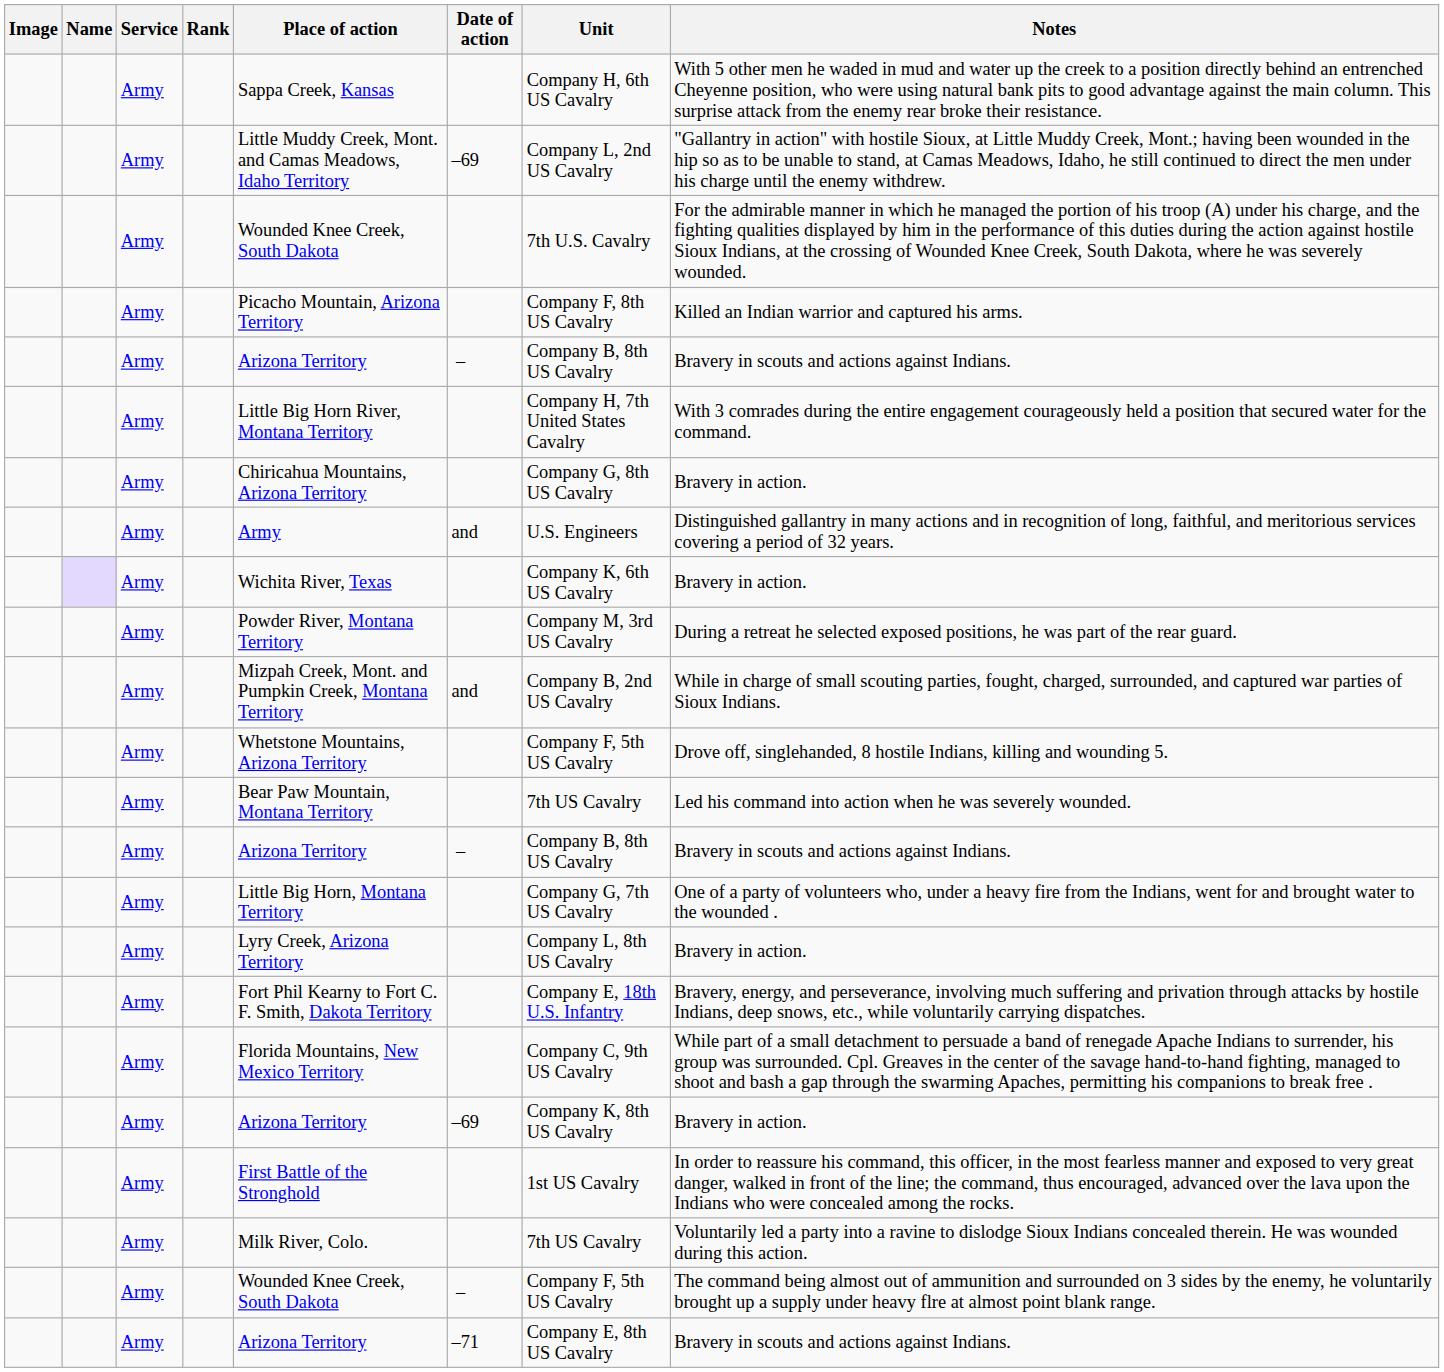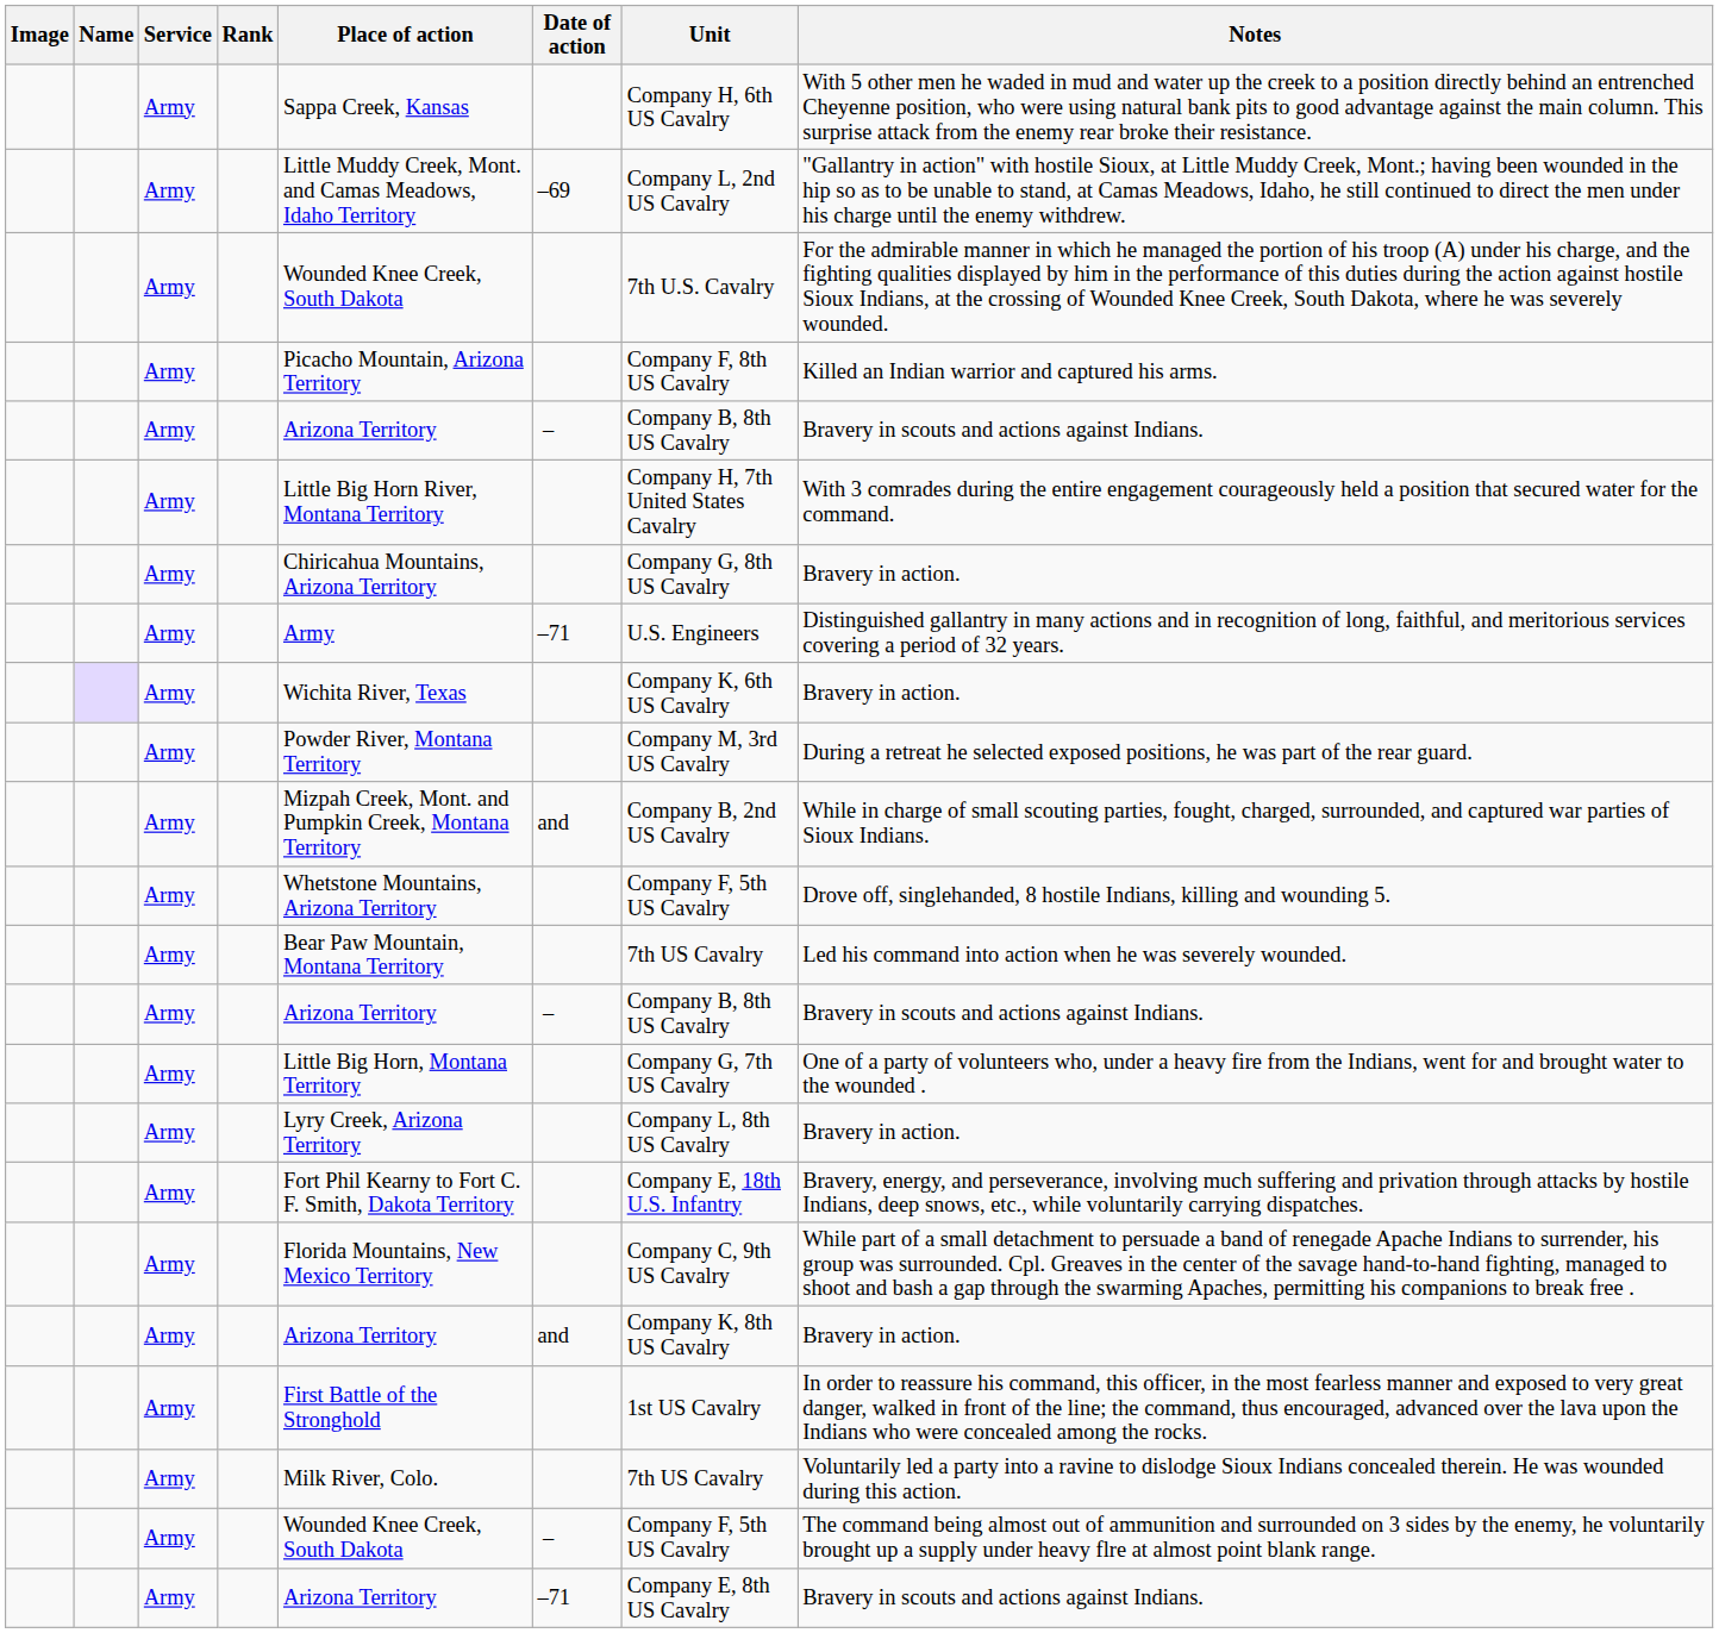row 9 | Date of action: and -> –71
row 20 | Date of action: –69 -> and
